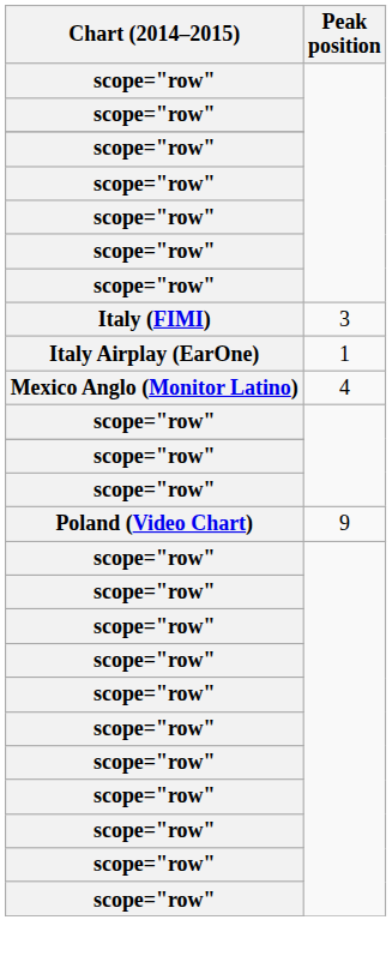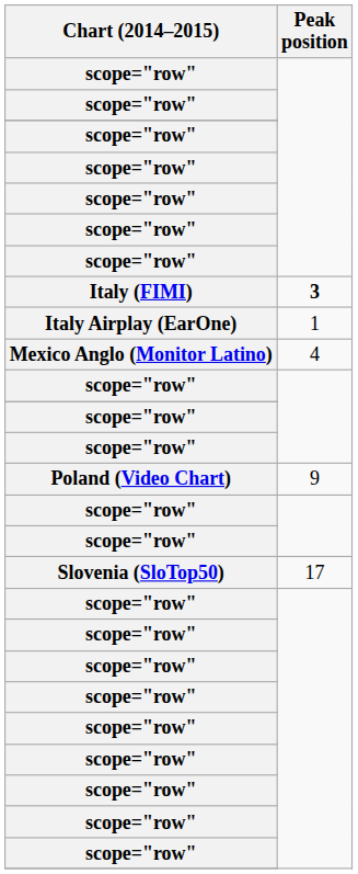Italy (FIMI) | Peak position: normal -> bold
+ row: Slovenia (SloTop50) | 17
